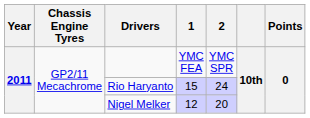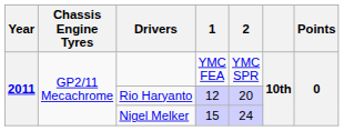Rio Haryanto | 1: 15 -> 12
Rio Haryanto | 2: 24 -> 20
Nigel Melker | 1: 12 -> 15
Nigel Melker | 2: 20 -> 24
